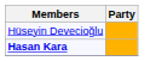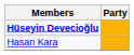Hüseyin Devecioğlu | Members: normal -> bold
Hasan Kara | Members: bold -> normal
